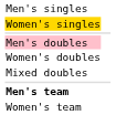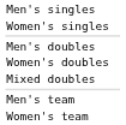Women's singles | column 1: gold background -> no background
Men's doubles | column 1: pink background -> no background
Men's team | column 1: bold -> normal
